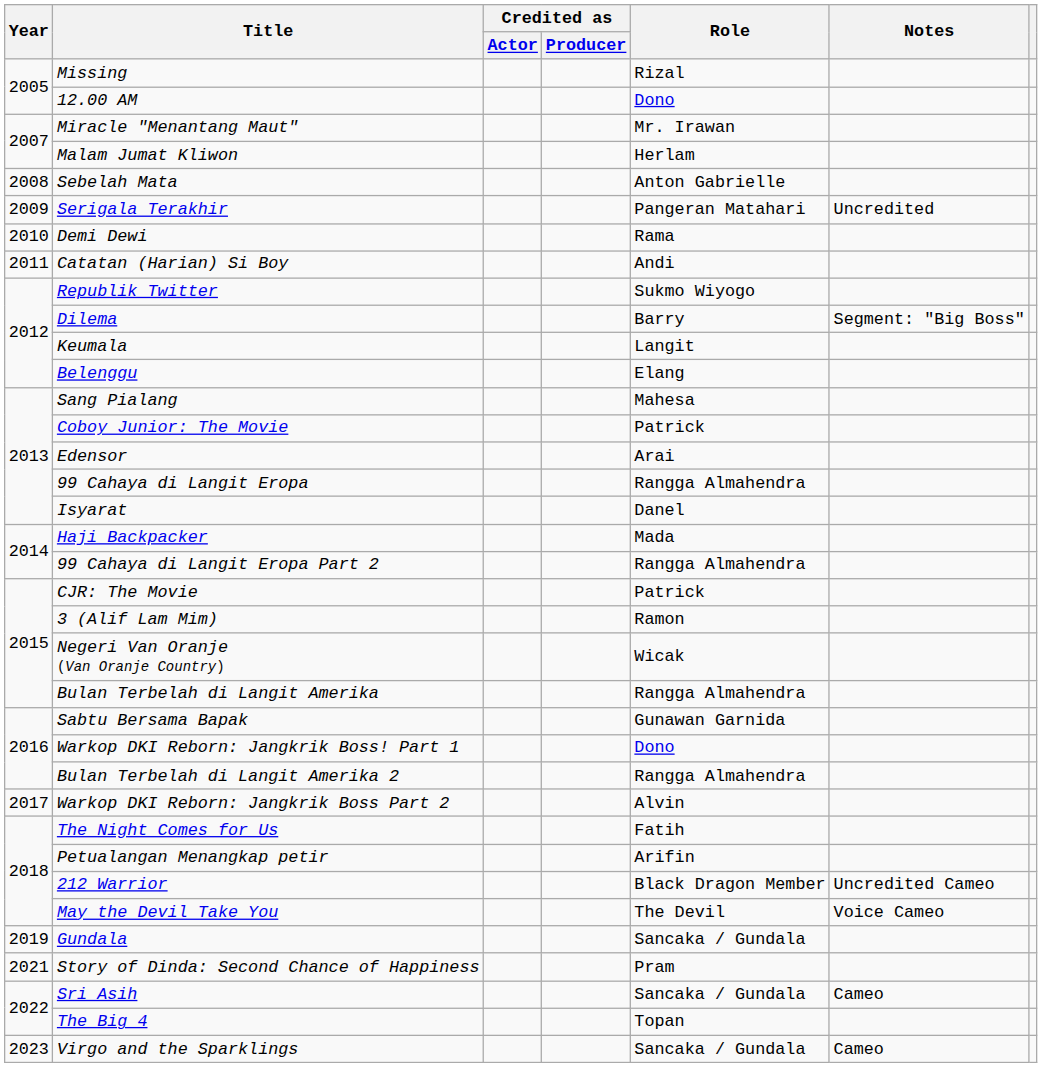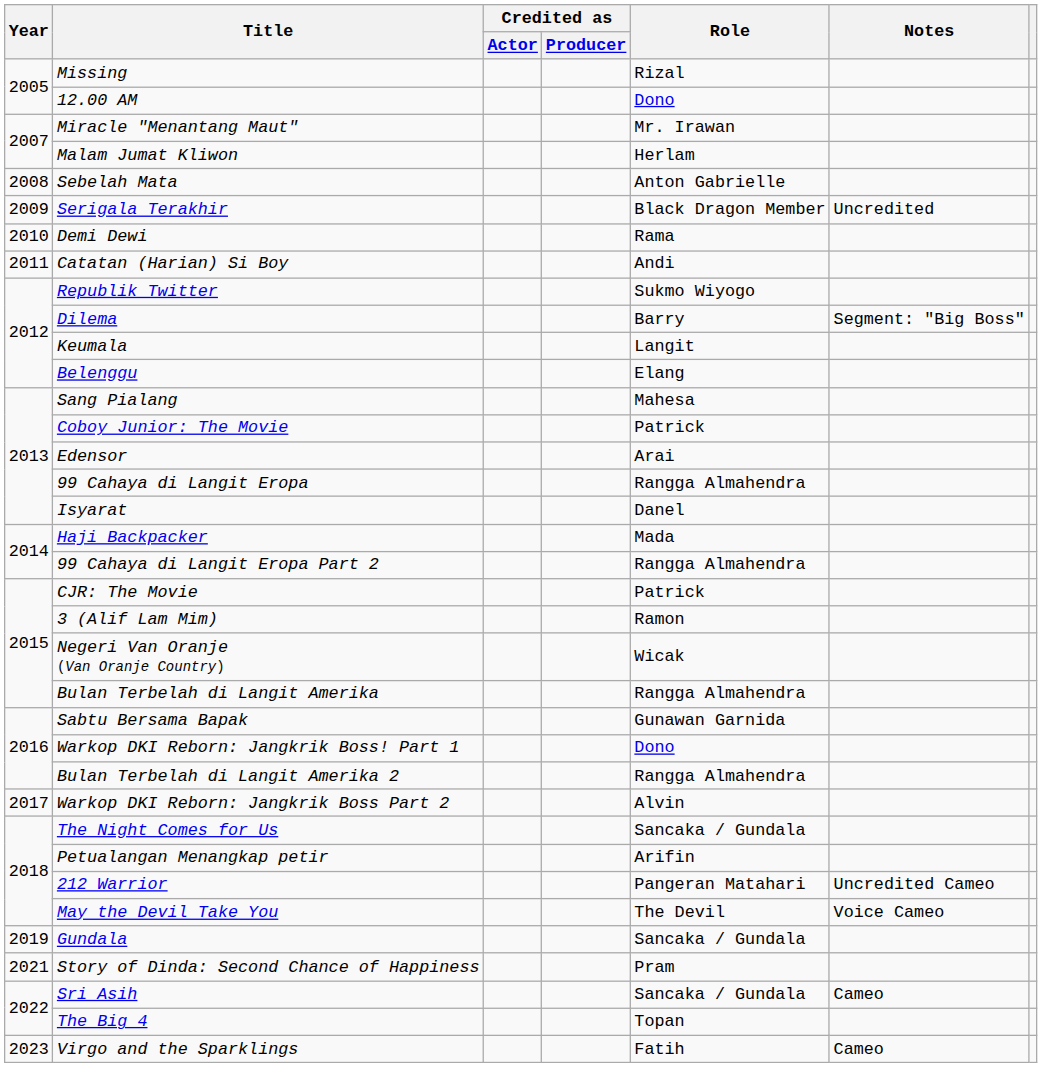Serigala Terakhir | Role: Pangeran Matahari -> Black Dragon Member
The Night Comes for Us | Role: Fatih -> Sancaka / Gundala
212 Warrior | Role: Black Dragon Member -> Pangeran Matahari
Virgo and the Sparklings | Role: Sancaka / Gundala -> Fatih
